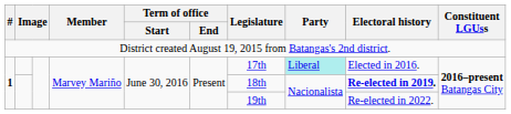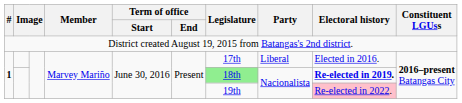row 4 | Party: paleturquoise background -> no background
row 5 | Legislature: no background -> lightgreen background
row 6 | Electoral history: no background -> pink background
